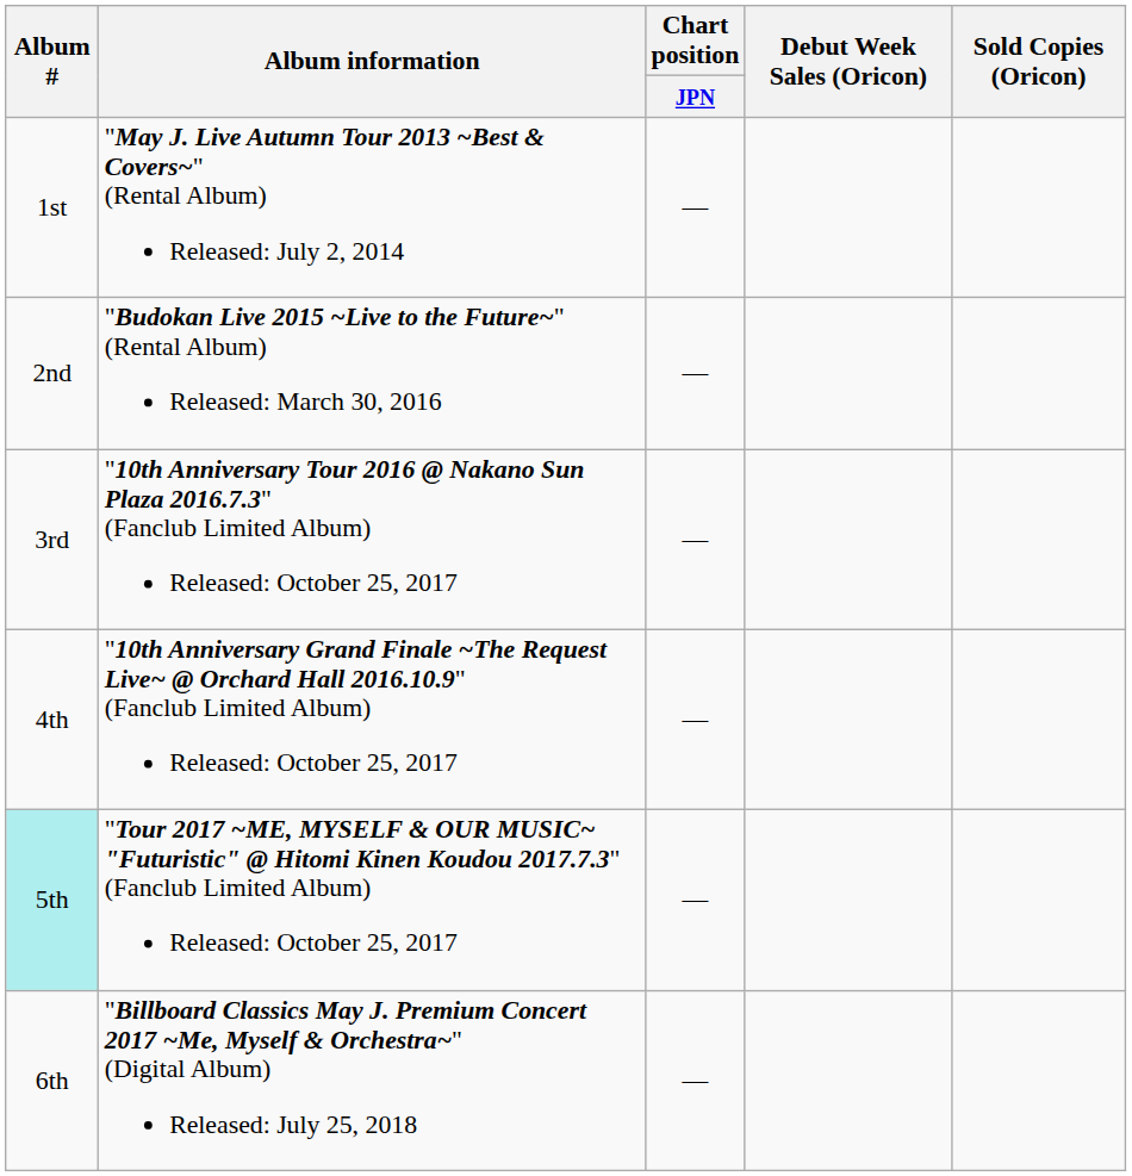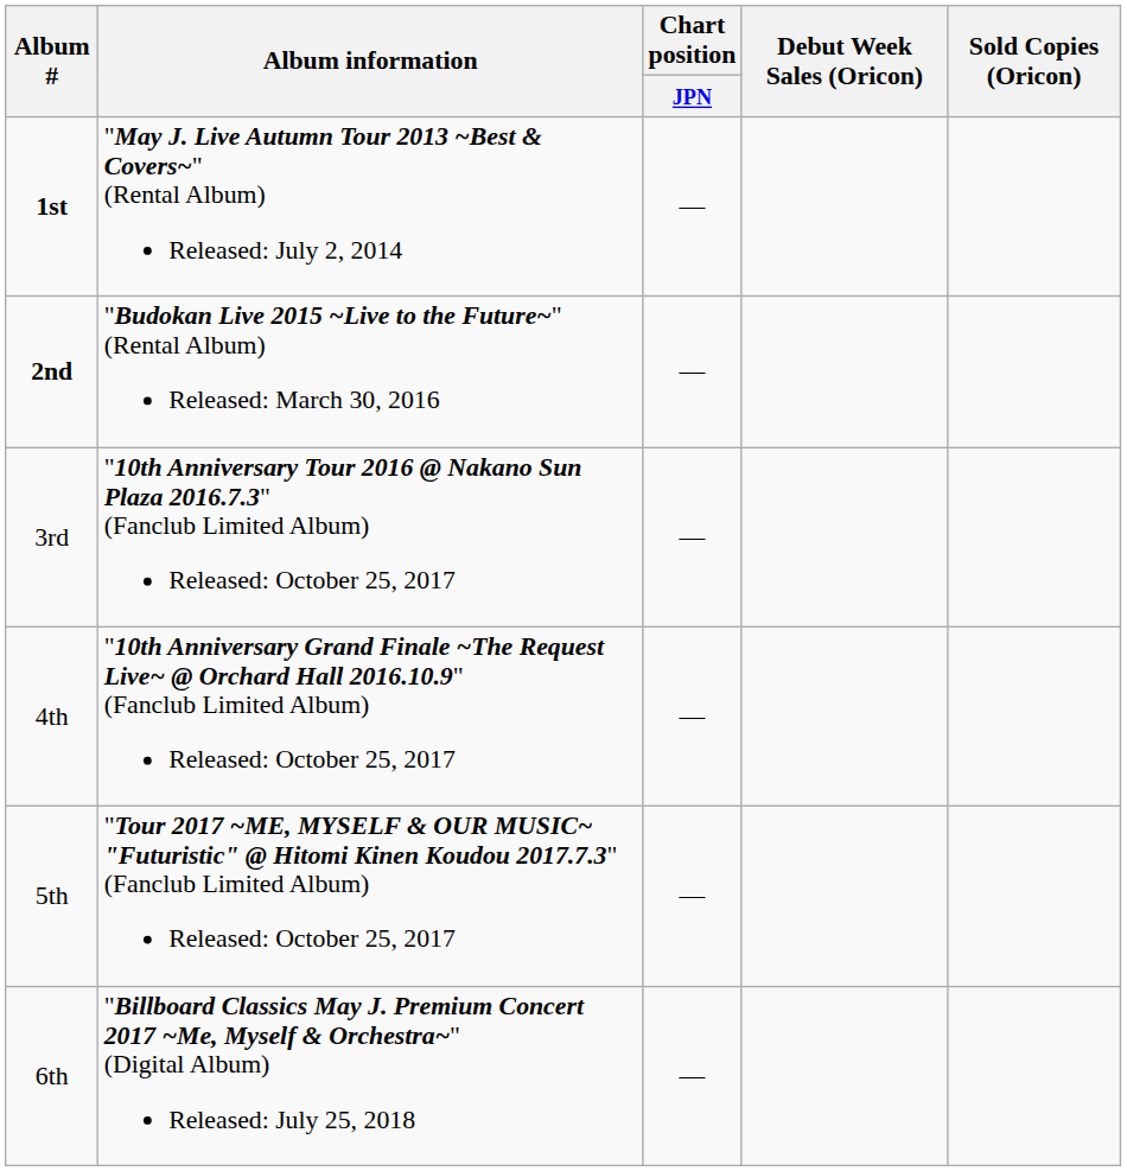1st | Album #: normal -> bold
2nd | Album #: normal -> bold
5th | Album #: paleturquoise background -> no background
